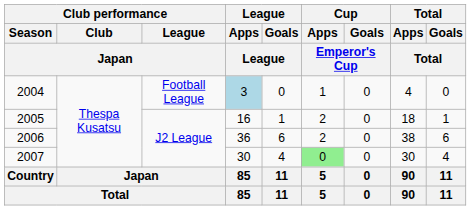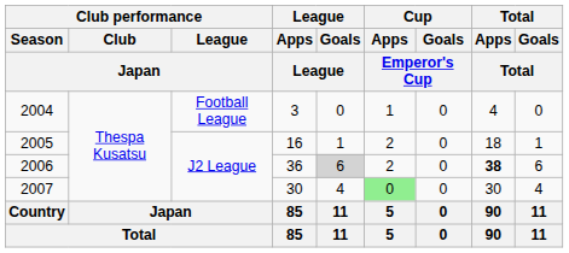2004 | League / Apps / League: lightblue background -> no background
2006 | League / Goals / League: no background -> lightgrey background
2006 | Total / Apps / Total: normal -> bold
